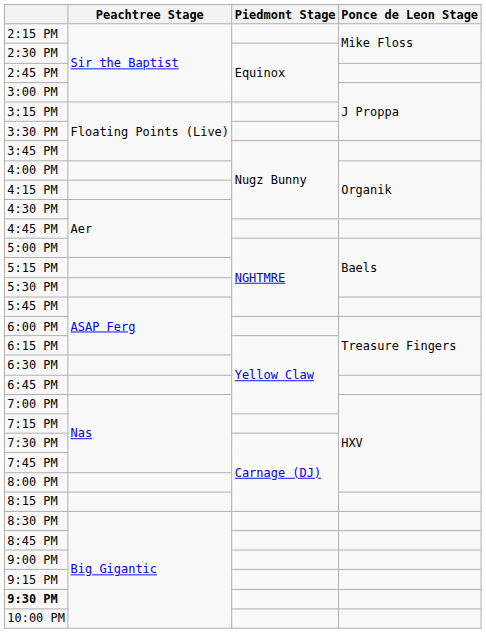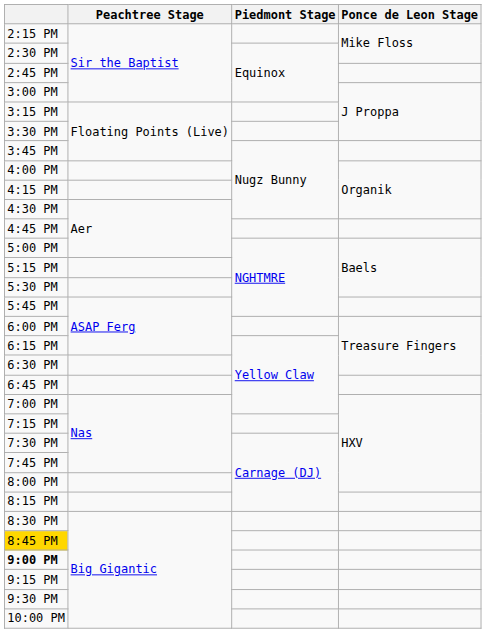8:45 PM | column 1: no background -> gold background
9:00 PM | column 1: normal -> bold
9:30 PM | column 1: bold -> normal
